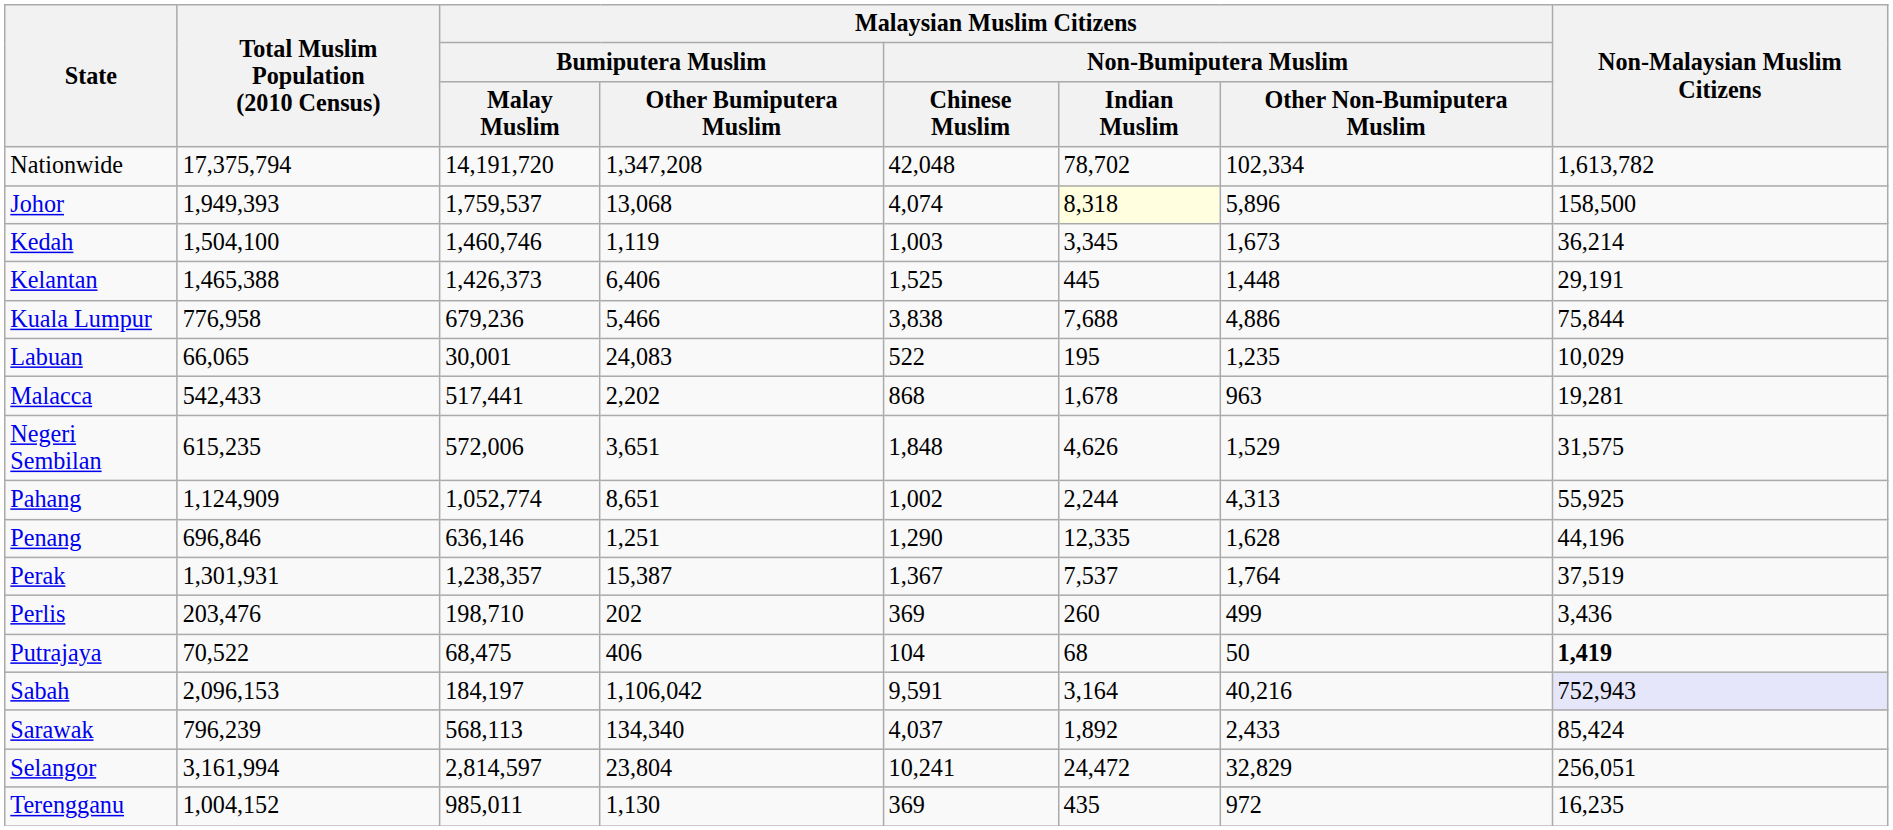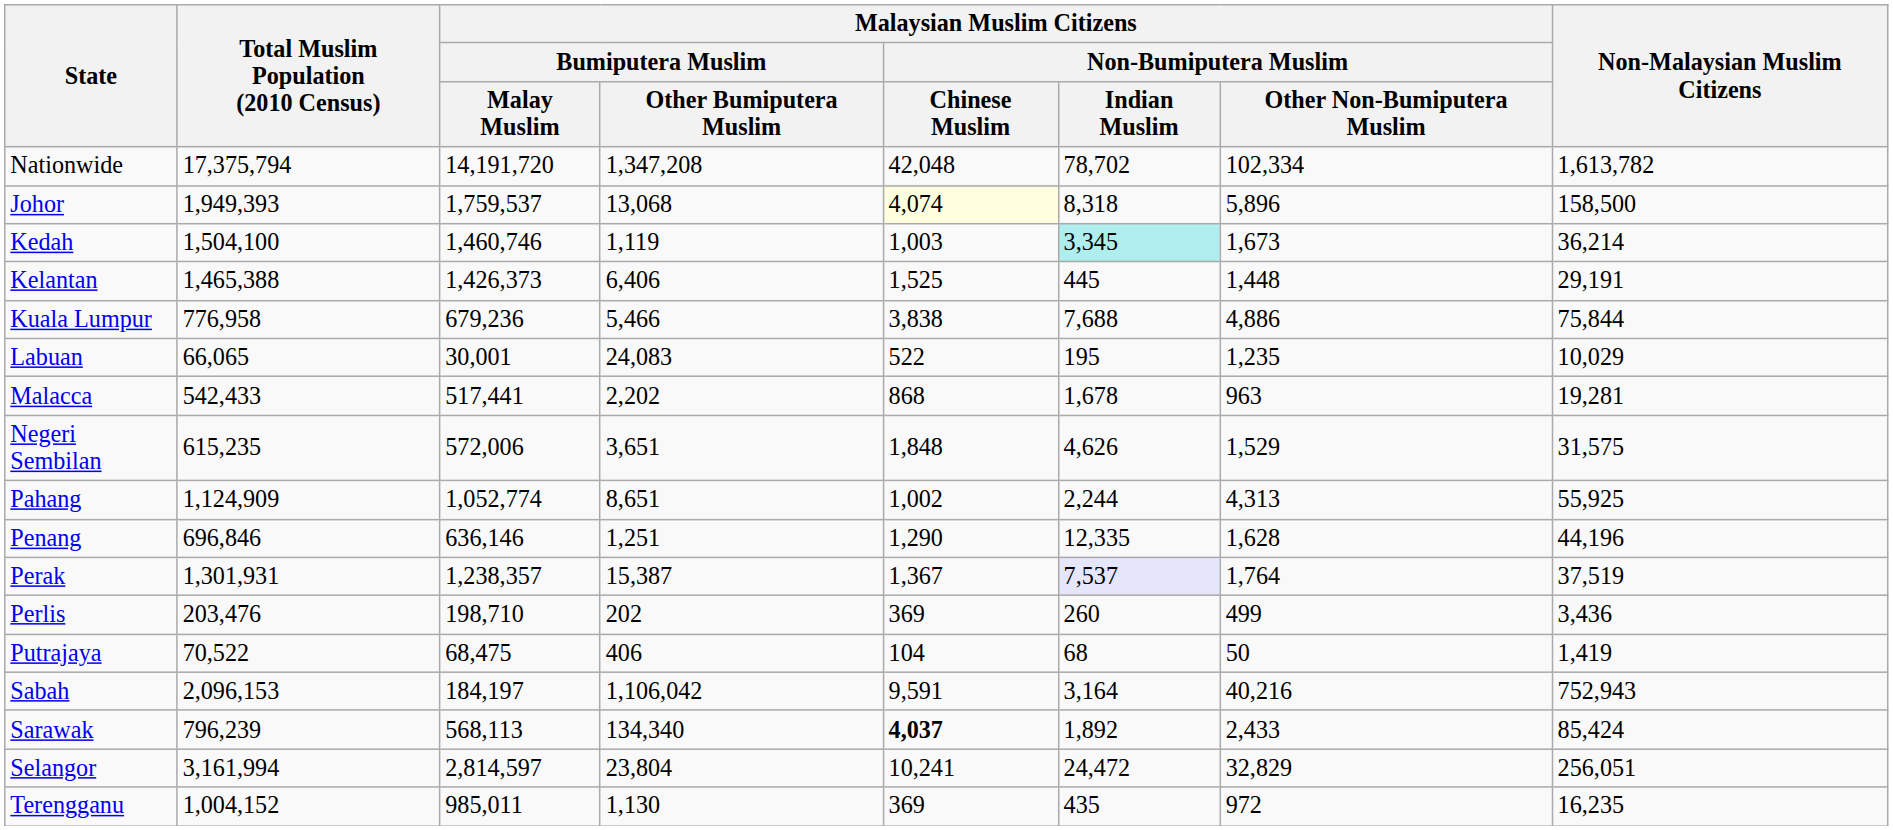Johor | column 5: no background -> lightyellow background
Johor | column 6: lightyellow background -> no background
Kedah | column 6: no background -> paleturquoise background
Perak | column 6: no background -> lavender background
Putrajaya | Non-Malaysian Muslim Citizens: bold -> normal
Sabah | Non-Malaysian Muslim Citizens: lavender background -> no background
Sarawak | column 5: normal -> bold
